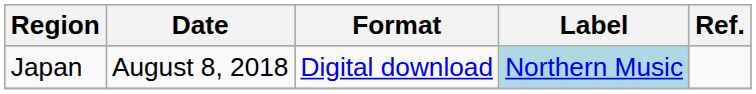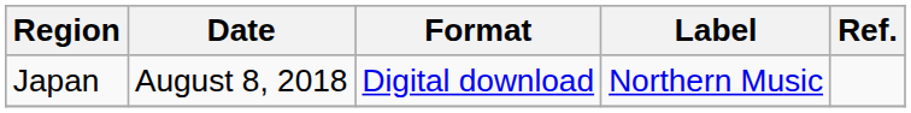Japan | Label: lightblue background -> no background
